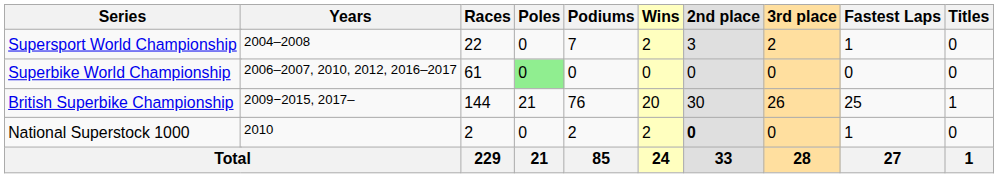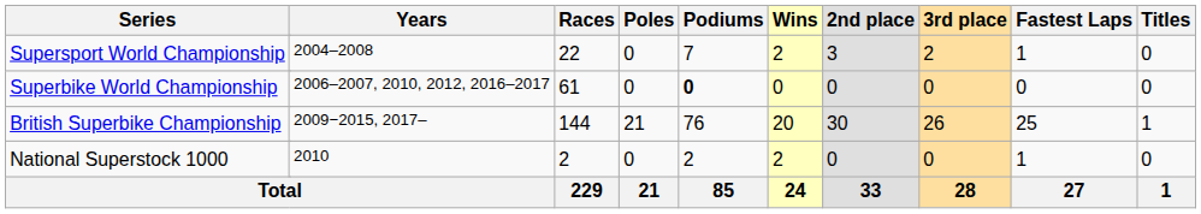Superbike World Championship | Poles: lightgreen background -> no background
Superbike World Championship | Podiums: normal -> bold
National Superstock 1000 | 2nd place: bold -> normal
